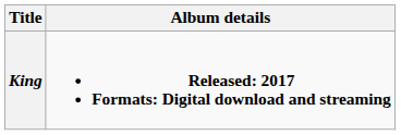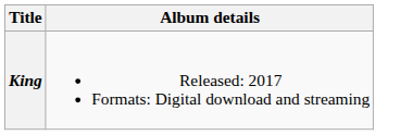King | Album details: bold -> normal
